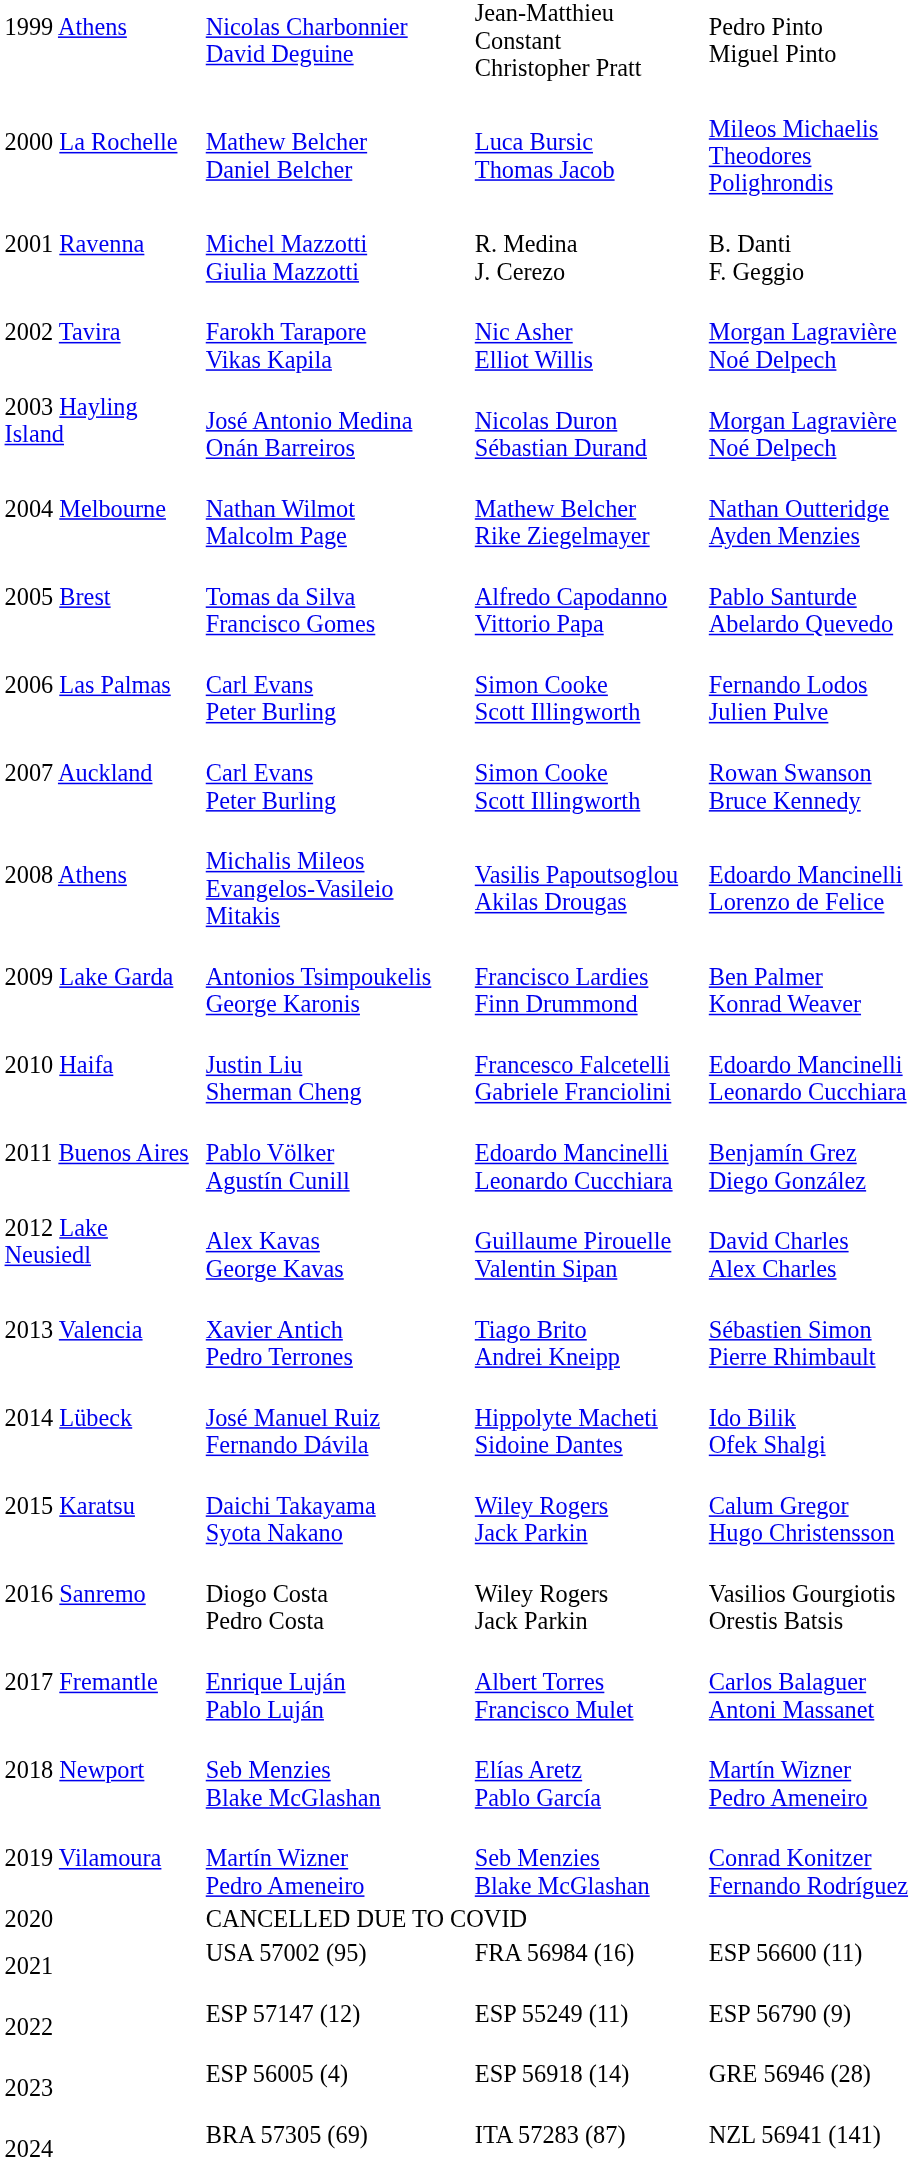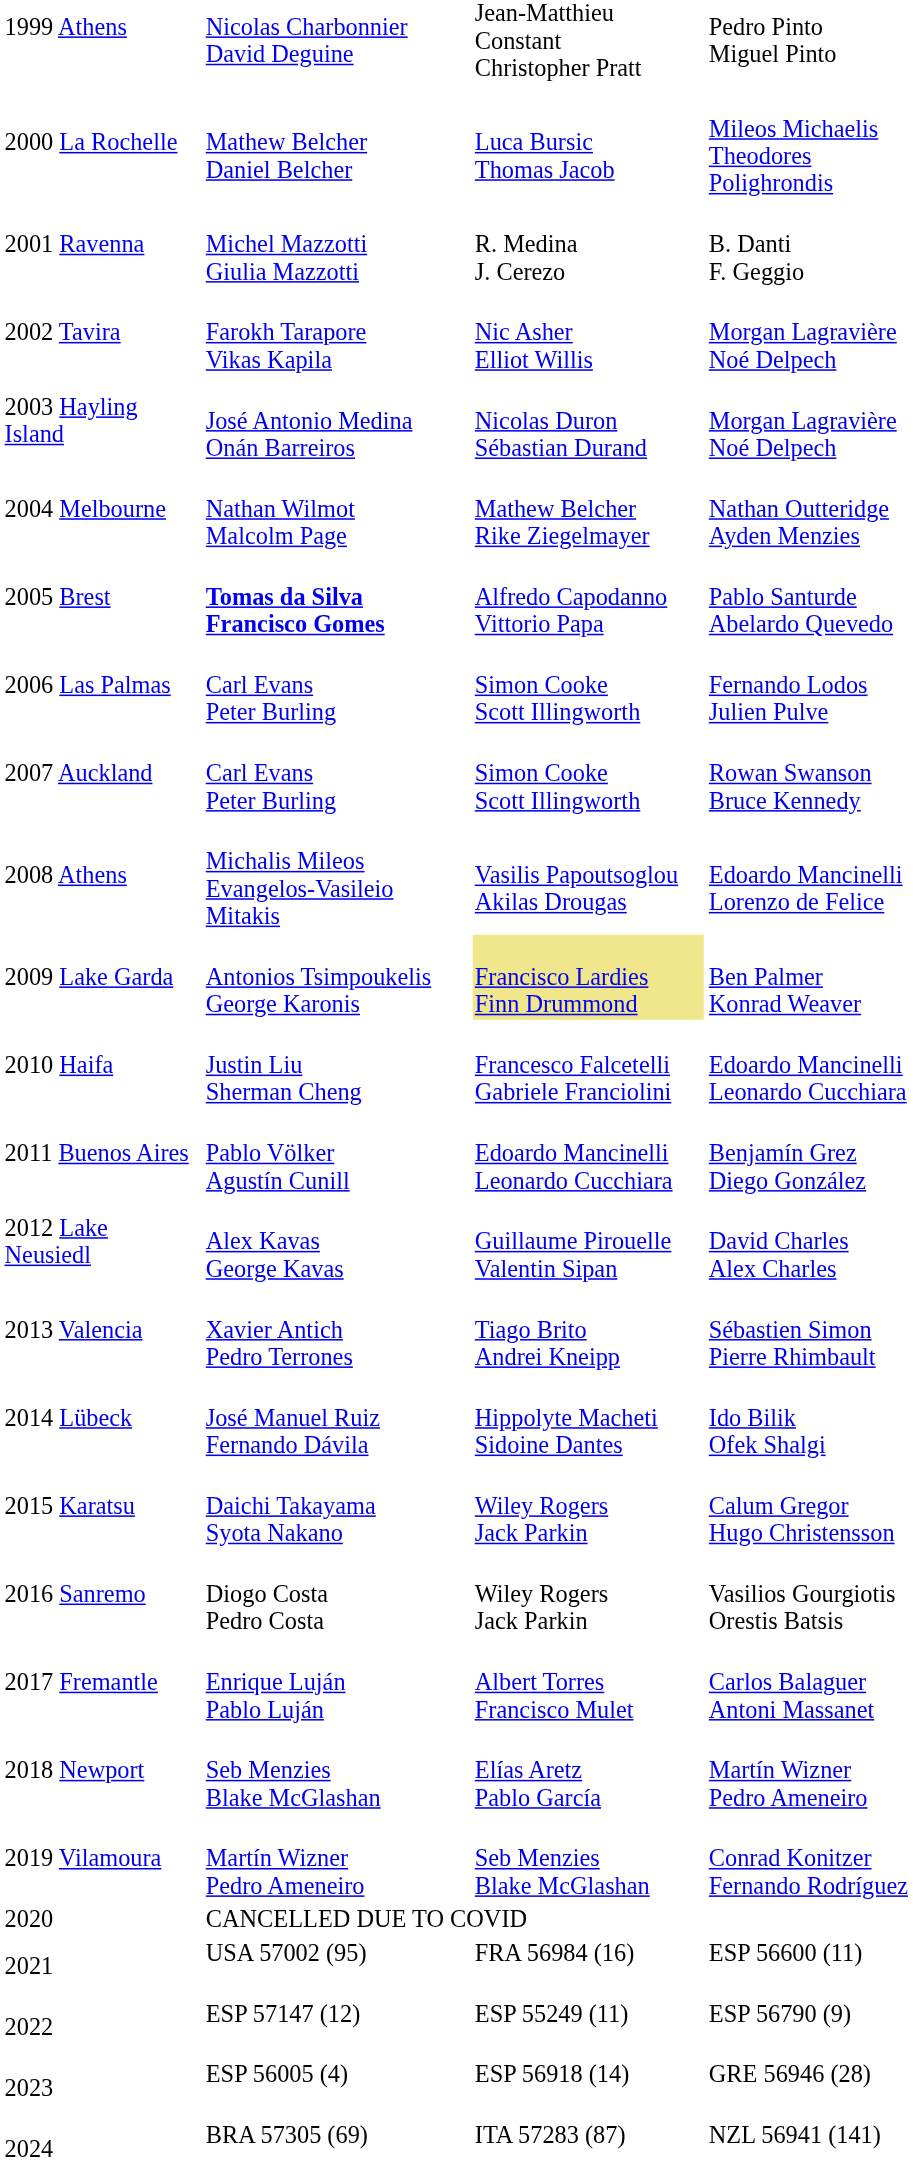2005 Brest | column 2: normal -> bold
2009 Lake Garda | column 3: no background -> khaki background
